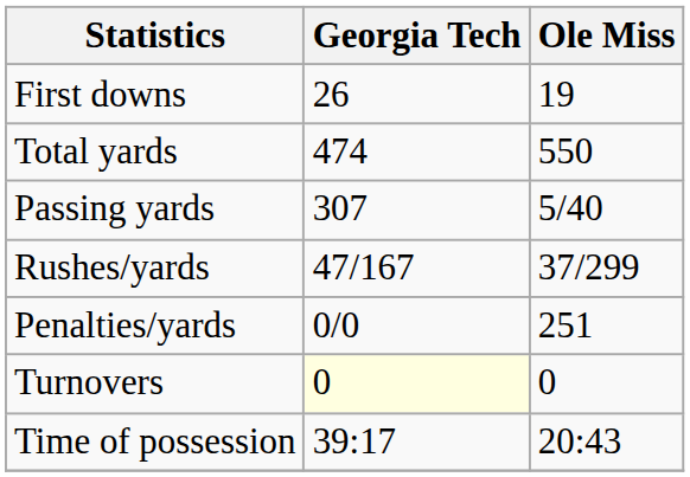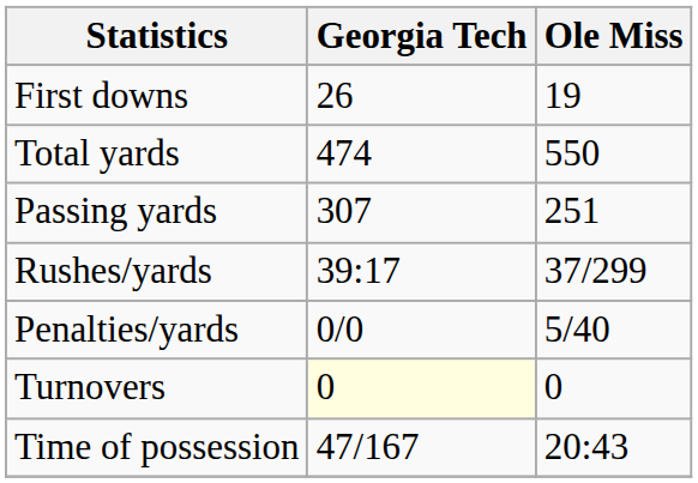Passing yards | Ole Miss: 5/40 -> 251
Rushes/yards | Georgia Tech: 47/167 -> 39:17
Penalties/yards | Ole Miss: 251 -> 5/40
Time of possession | Georgia Tech: 39:17 -> 47/167
